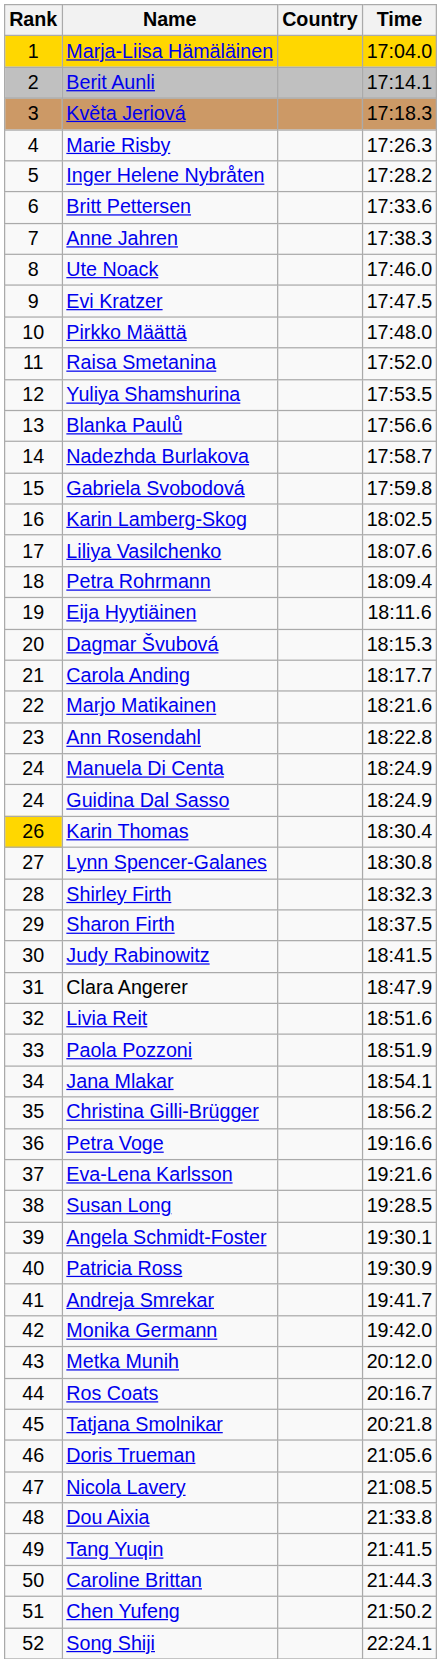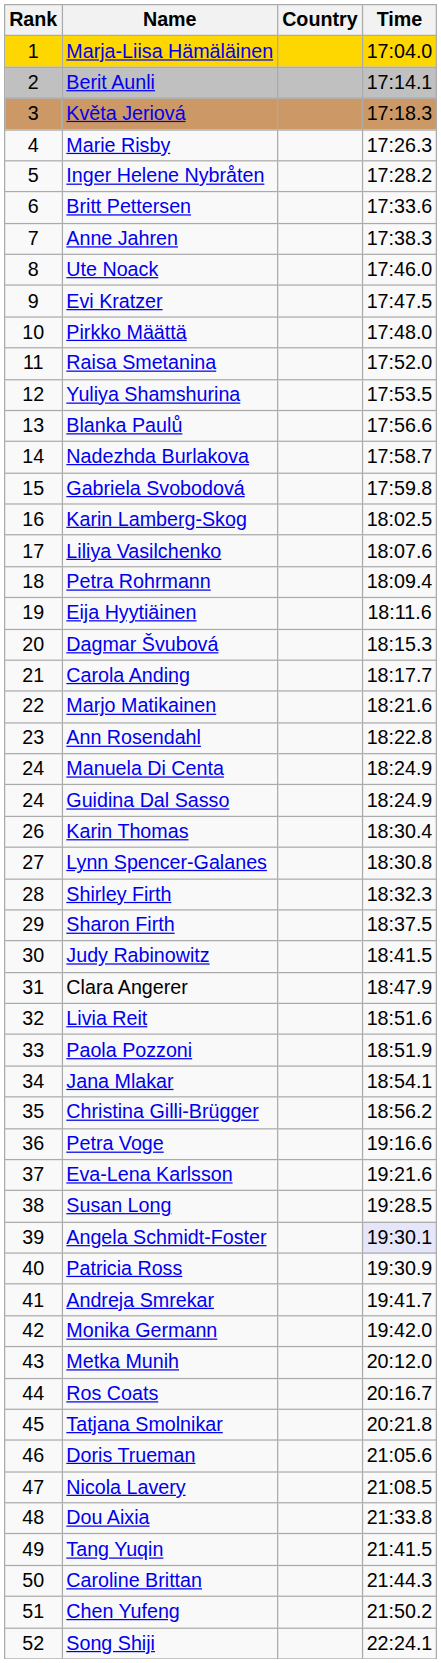Karin Thomas | Rank: gold background -> no background
Angela Schmidt-Foster | Time: no background -> lavender background
